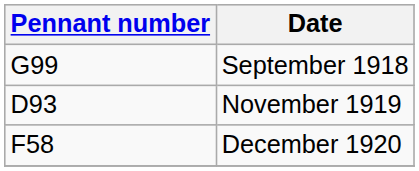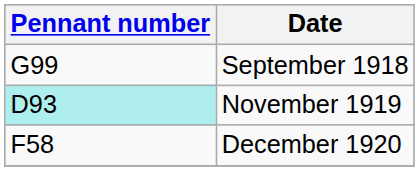November 1919 | Pennant number: no background -> paleturquoise background
